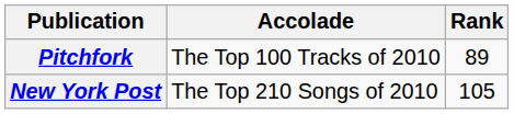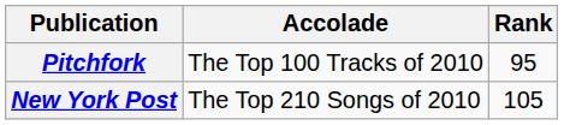Pitchfork | Rank: 89 -> 95
